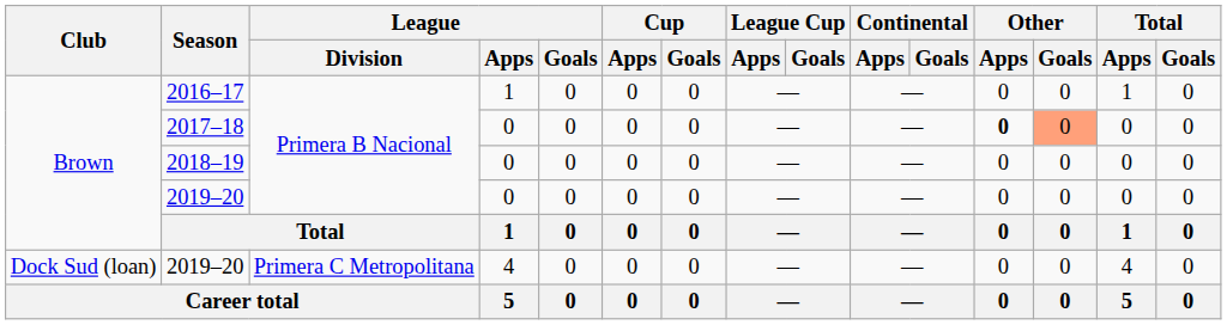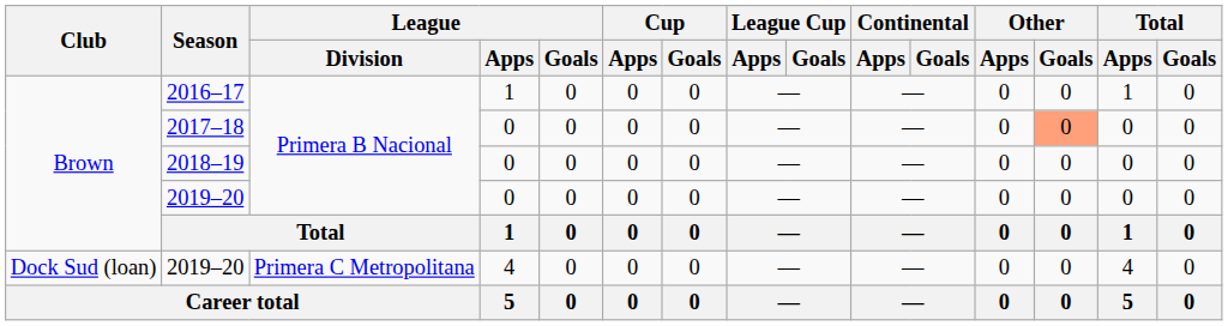2017–18 | Other / Apps: bold -> normal
